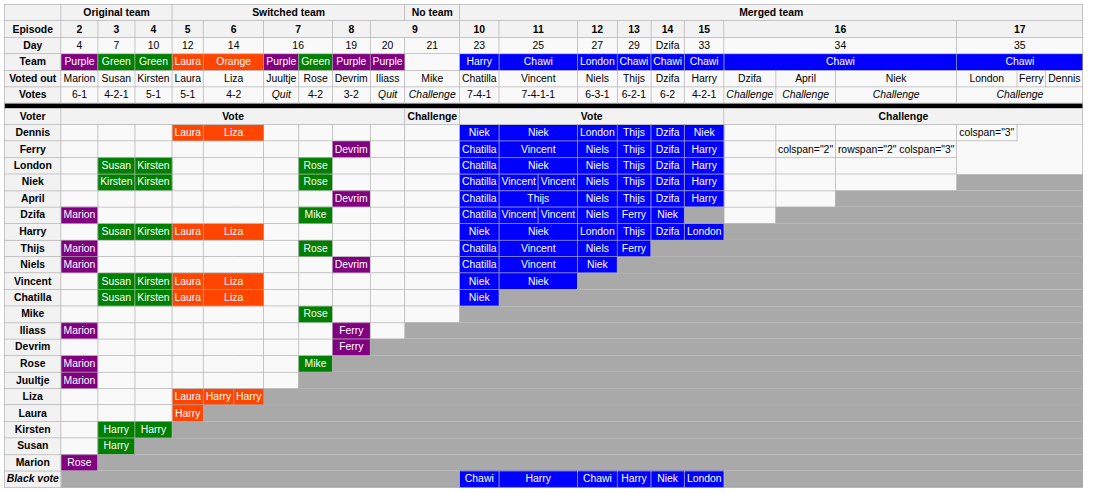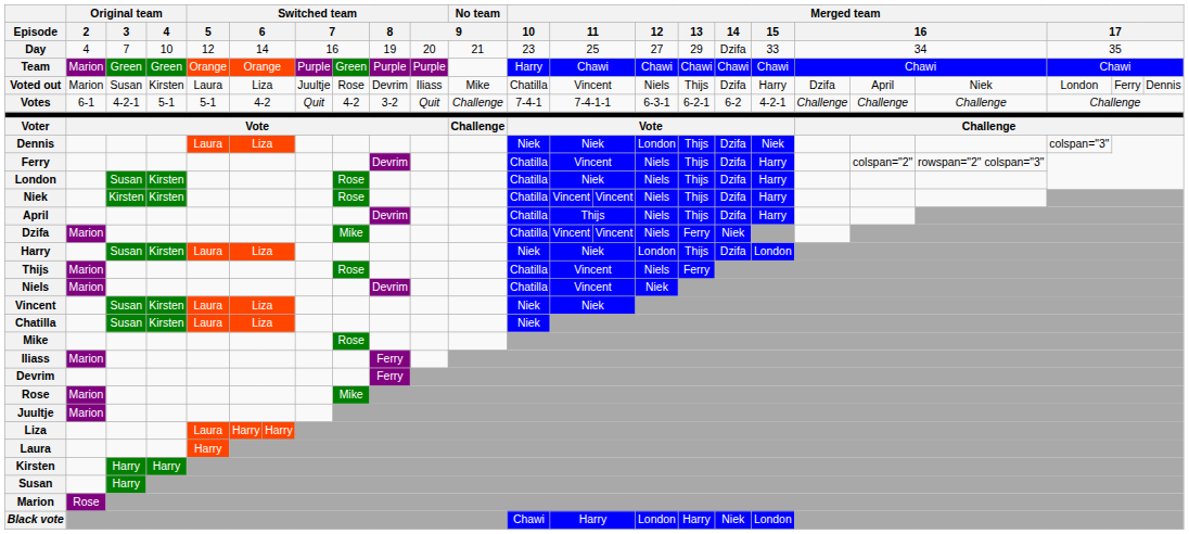Team | Original team / 2: Purple -> Marion
Team | Switched team / 5: Laura -> Orange
Team | Merged team / 12: London -> Chawi
Black vote | Merged team / 12: Chawi -> London
